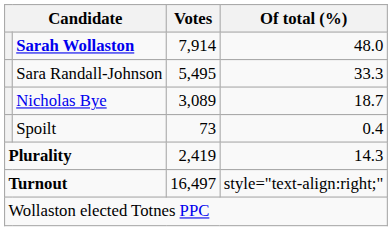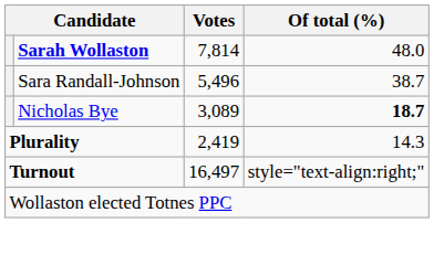Sarah Wollaston | Votes: 7,914 -> 7,814
Sara Randall-Johnson | Votes: 5,495 -> 5,496
Sara Randall-Johnson | Of total (%): 33.3 -> 38.7
Nicholas Bye | Of total (%): normal -> bold
- row: Spoilt | 73 | 0.4
